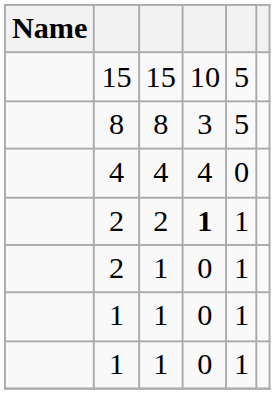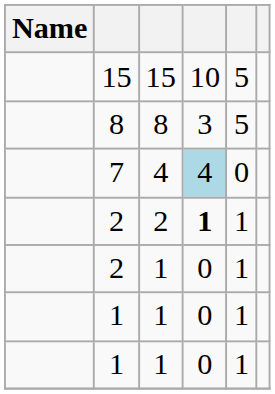row 4 | column 2: 4 -> 7
row 4 | column 4: no background -> lightblue background
